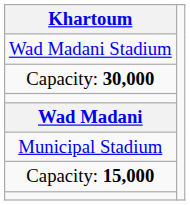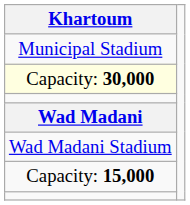row 2 | Khartoum: Wad Madani Stadium -> Municipal Stadium
row 3 | Khartoum: no background -> lightyellow background
row 6 | Khartoum: Municipal Stadium -> Wad Madani Stadium
